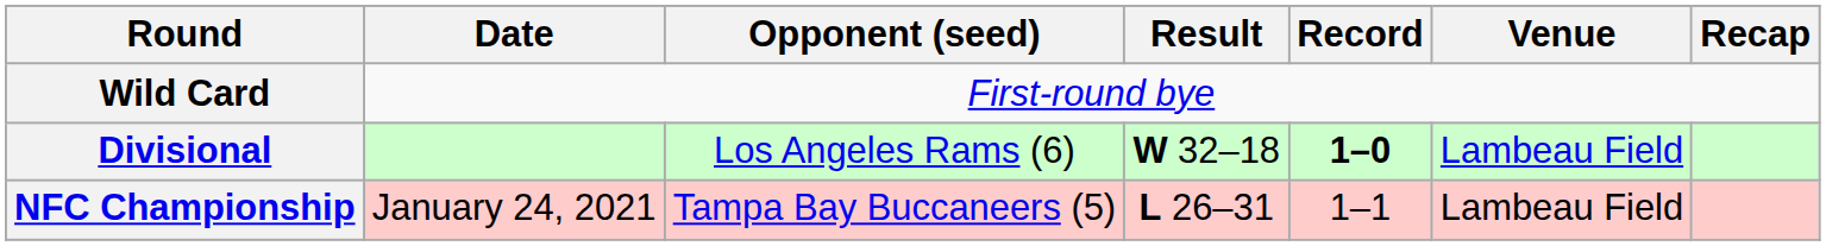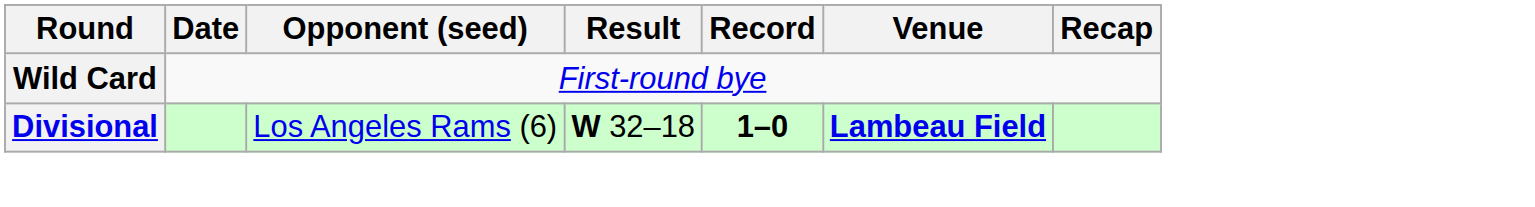Divisional | Venue: normal -> bold
- row: NFC Championship | January 24, 2021 | Tampa Bay Buccaneers (5) | L 26–31 | 1–1 | Lambeau Field
